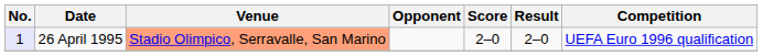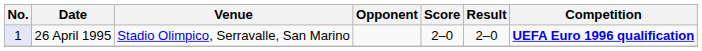26 April 1995 | Venue: lightsalmon background -> no background
26 April 1995 | Competition: normal -> bold
